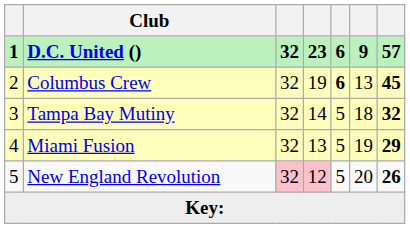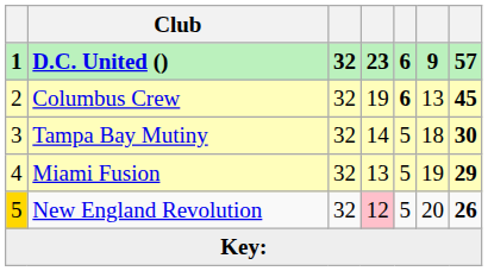Tampa Bay Mutiny | column 7: 32 -> 30
New England Revolution | column 1: no background -> gold background
New England Revolution | column 3: pink background -> no background
